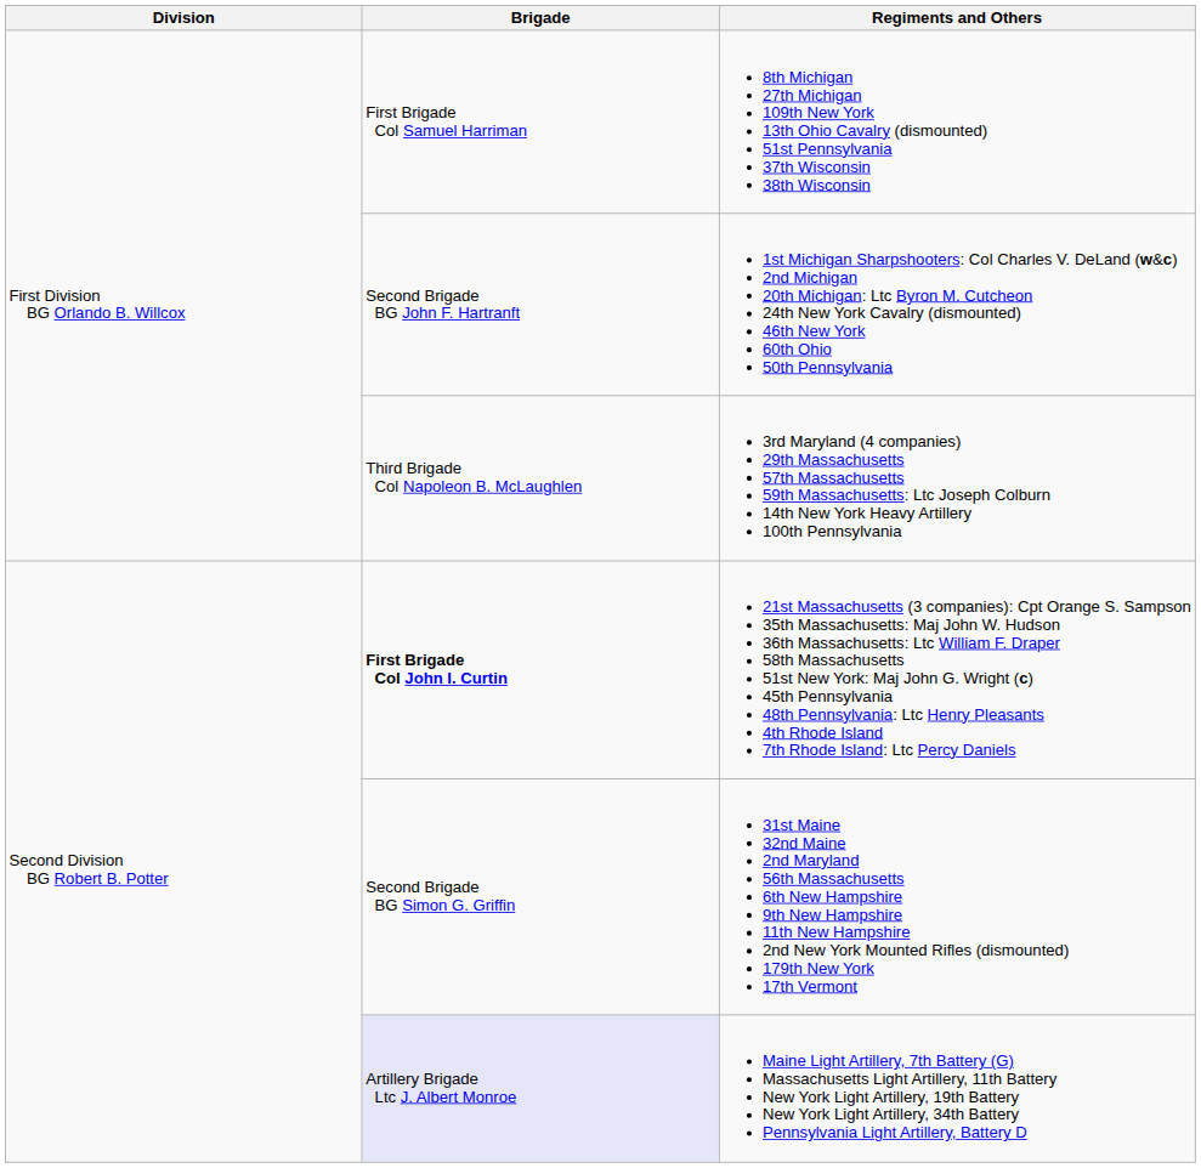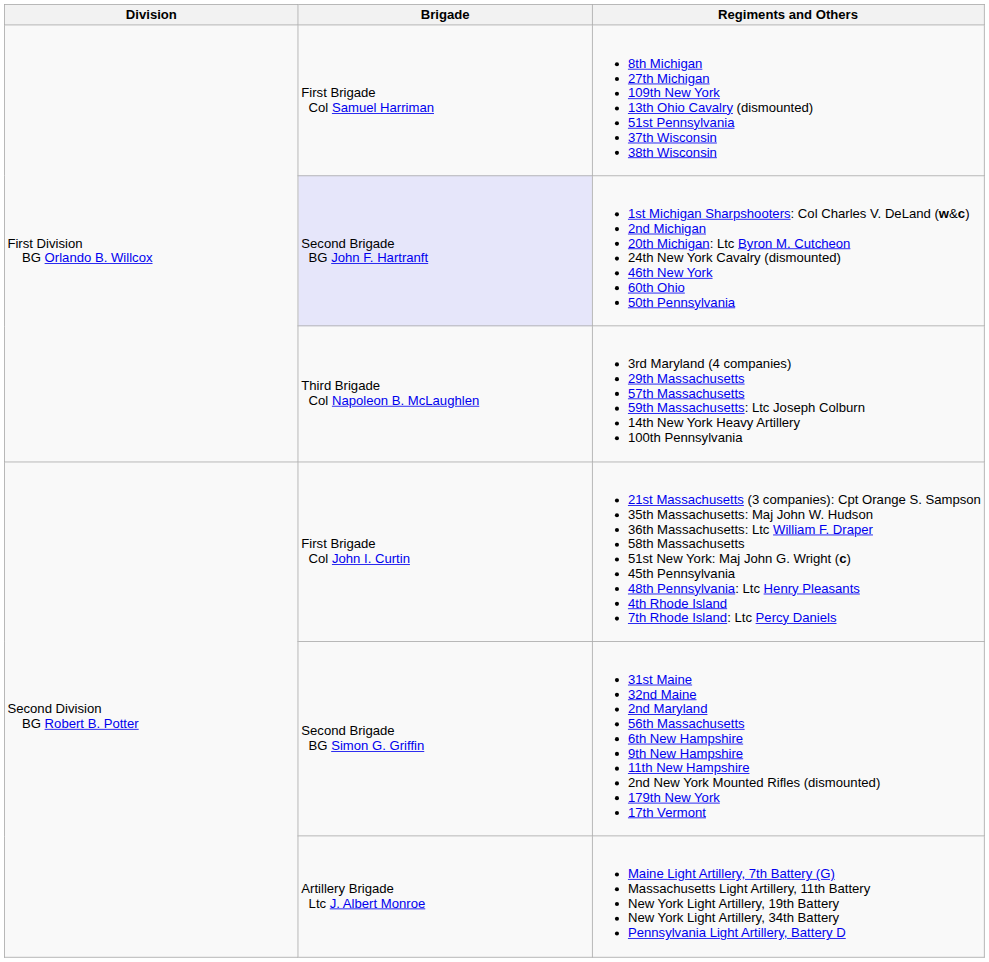Second Brigade BG John F. Hartranft | Brigade: no background -> lavender background
First Brigade Col John I. Curtin | Brigade: bold -> normal
Artillery Brigade Ltc J. Albert Monroe | Brigade: lavender background -> no background
